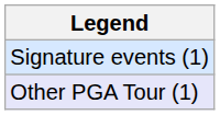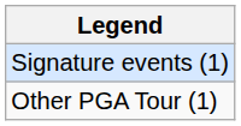row 3 | column 1: lavender background -> no background
